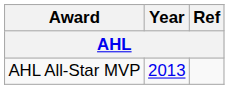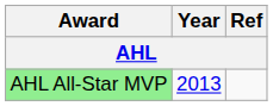row 3 | Award: no background -> lightgreen background
